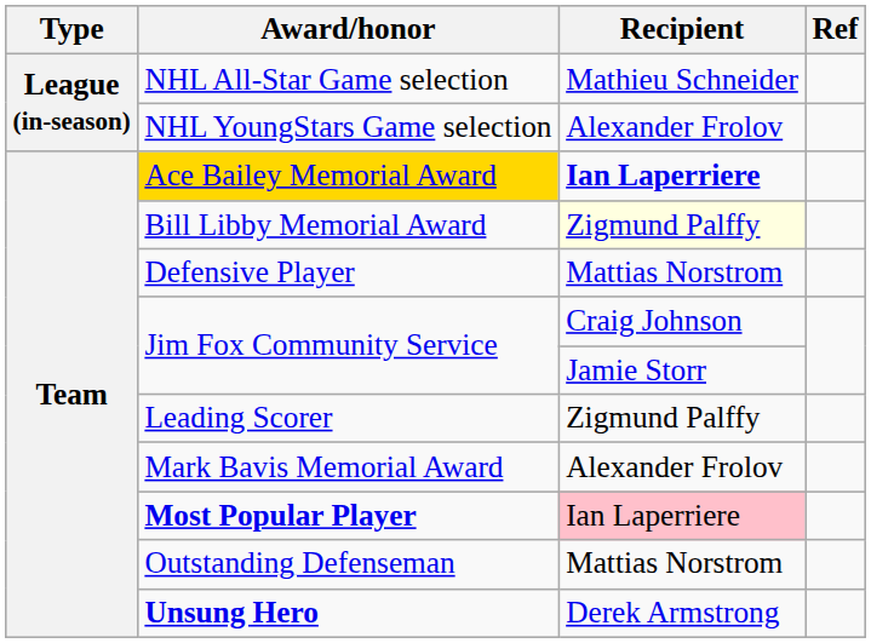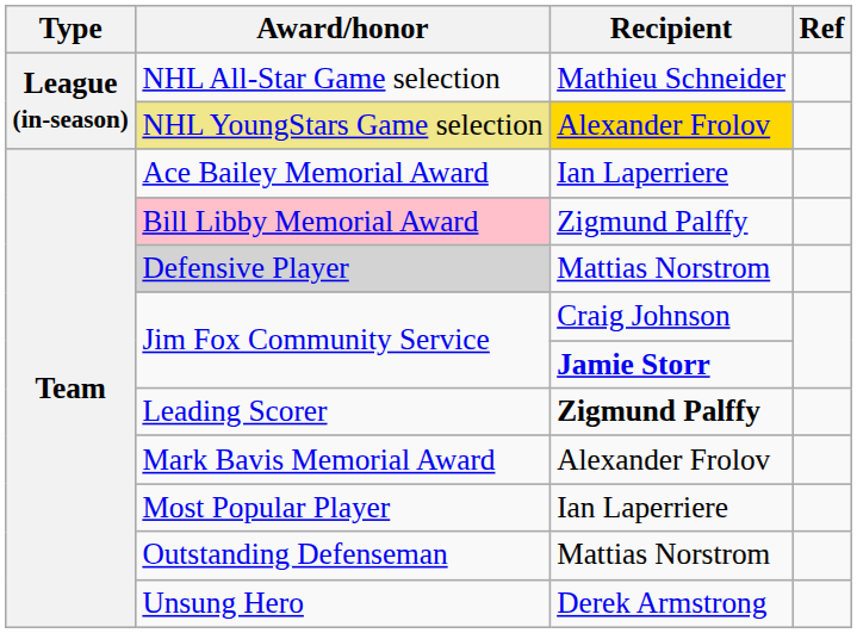NHL YoungStars Game selection | Award/honor: no background -> khaki background
NHL YoungStars Game selection | Recipient: no background -> gold background
Ace Bailey Memorial Award | Award/honor: gold background -> no background
Ace Bailey Memorial Award | Recipient: bold -> normal
Bill Libby Memorial Award | Award/honor: no background -> pink background
Bill Libby Memorial Award | Recipient: lightyellow background -> no background
Defensive Player | Award/honor: no background -> lightgrey background
Jim Fox Community Service / Jamie Storr | Recipient: normal -> bold
Leading Scorer | Recipient: normal -> bold
Most Popular Player | Award/honor: bold -> normal
Most Popular Player | Recipient: pink background -> no background
Unsung Hero | Award/honor: bold -> normal
